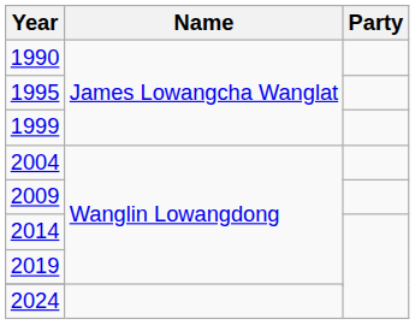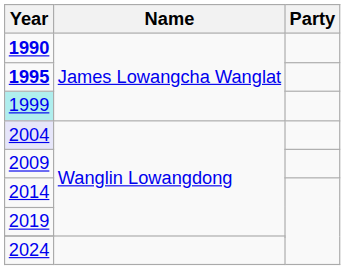1990 | Year: normal -> bold
1995 | Year: normal -> bold
1999 | Year: no background -> paleturquoise background
2004 | Year: no background -> lavender background
